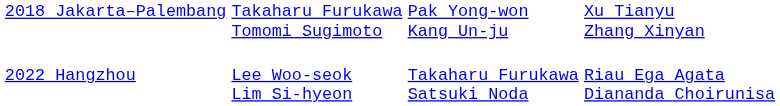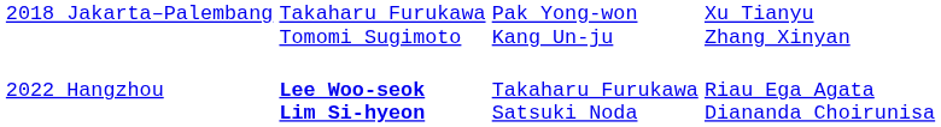2022 Hangzhou | column 2: normal -> bold
